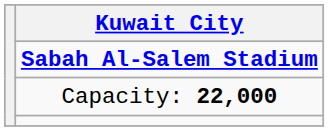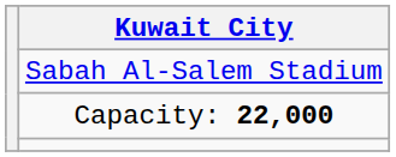Sabah Al-Salem Stadium | Kuwait City: bold -> normal
